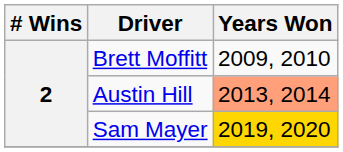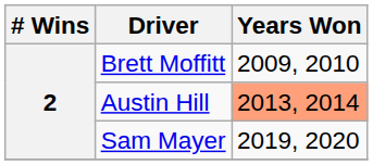Sam Mayer | Years Won: gold background -> no background
